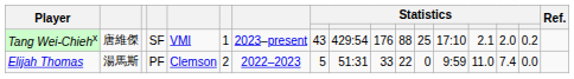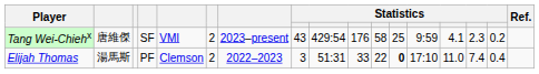Tang Wei-Chiehx | column 6: 1 -> 2
Tang Wei-Chiehx | column 11: 88 -> 58
Tang Wei-Chiehx | column 13: 17:10 -> 9:59
Tang Wei-Chiehx | column 14: 2.1 -> 4.1
Tang Wei-Chiehx | column 15: 2.0 -> 2.3
Elijah Thomas | column 8: 5 -> 3
Elijah Thomas | column 12: normal -> bold
Elijah Thomas | column 13: 9:59 -> 17:10
Elijah Thomas | column 16: 0.0 -> 0.4
